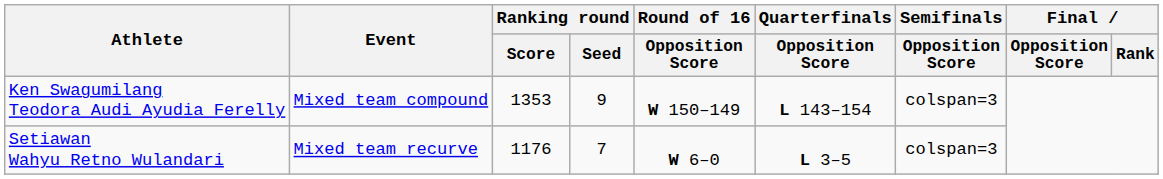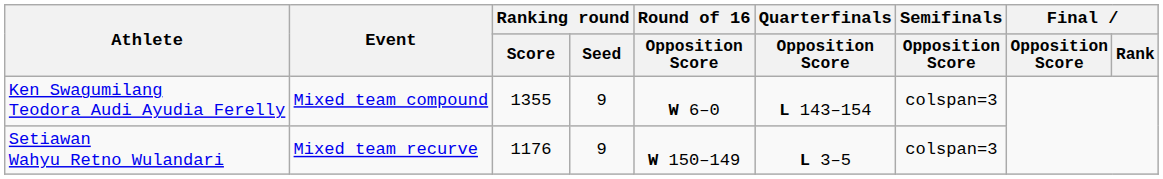Ken Swagumilang Teodora Audi Ayudia Ferelly | Ranking round / Score: 1353 -> 1355
Ken Swagumilang Teodora Audi Ayudia Ferelly | Round of 16 / Opposition Score: W 150–149 -> W 6–0
Setiawan Wahyu Retno Wulandari | Ranking round / Seed: 7 -> 9
Setiawan Wahyu Retno Wulandari | Round of 16 / Opposition Score: W 6–0 -> W 150–149
